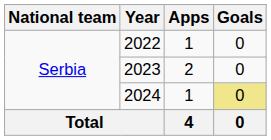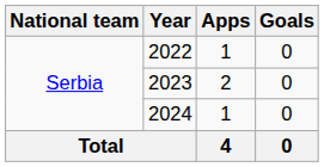2024 | Goals: khaki background -> no background
